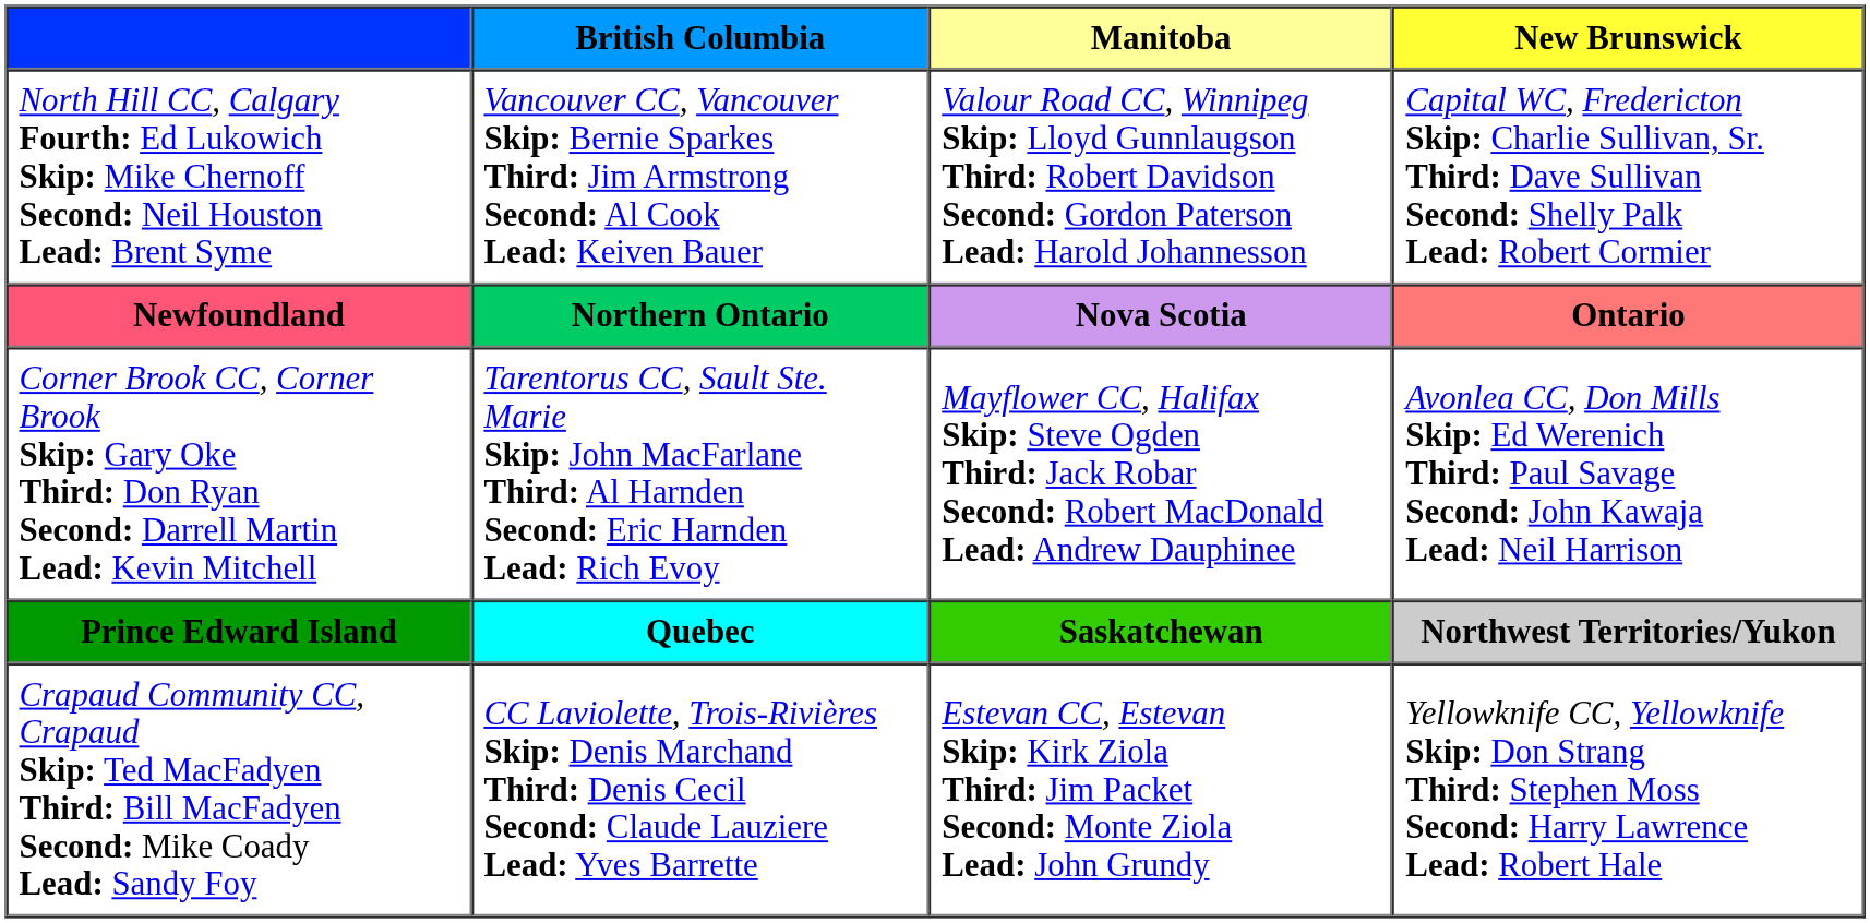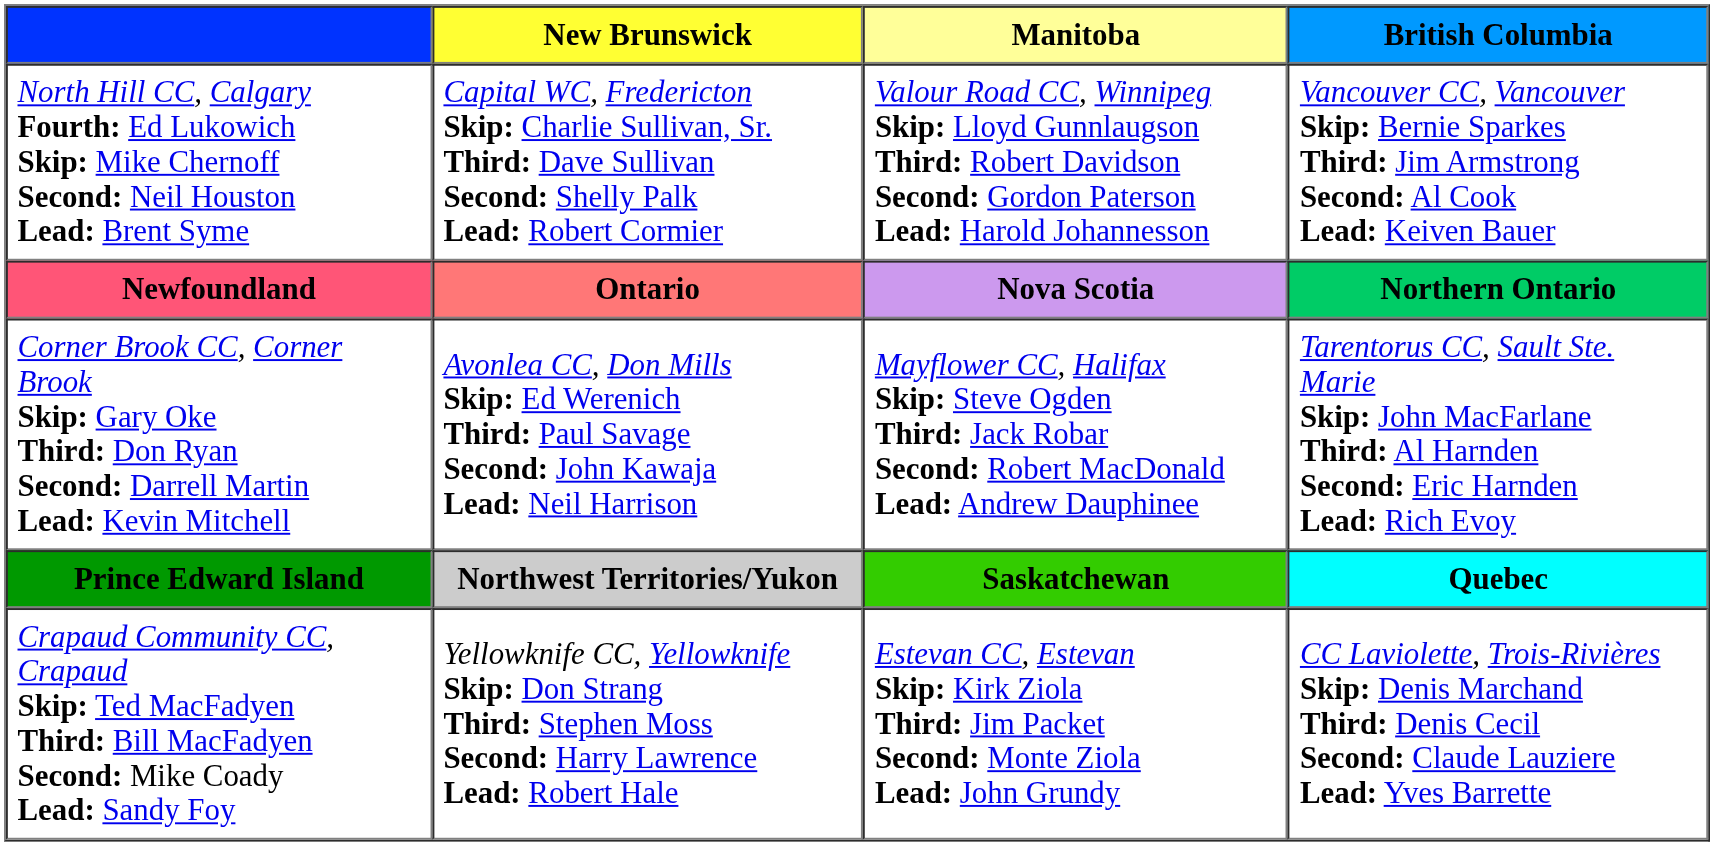columns swapped: British Columbia <-> New Brunswick
